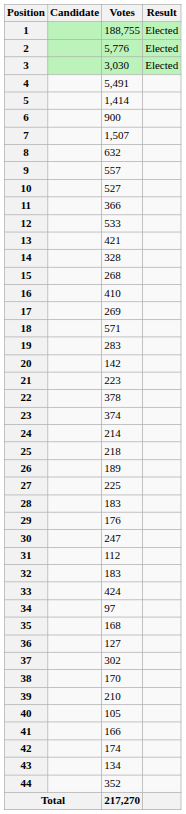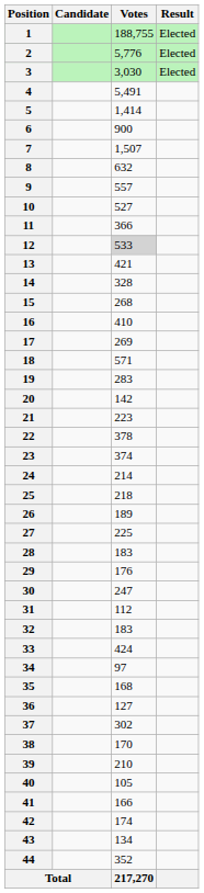12 | Votes: no background -> lightgrey background
